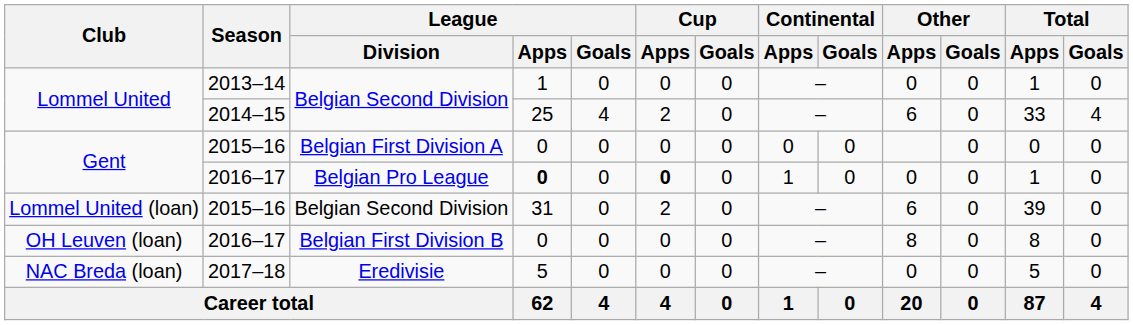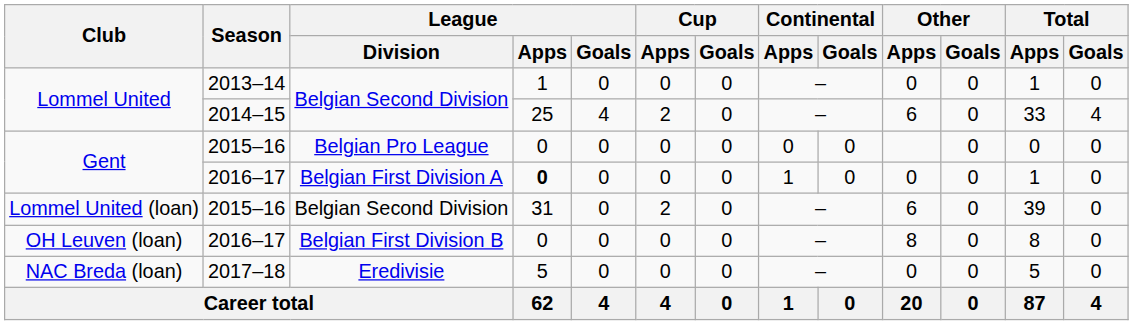Gent / 2015–16 | League / Division: Belgian First Division A -> Belgian Pro League
Gent / 2016–17 | League / Division: Belgian Pro League -> Belgian First Division A
Gent / 2016–17 | Cup / Apps: bold -> normal
